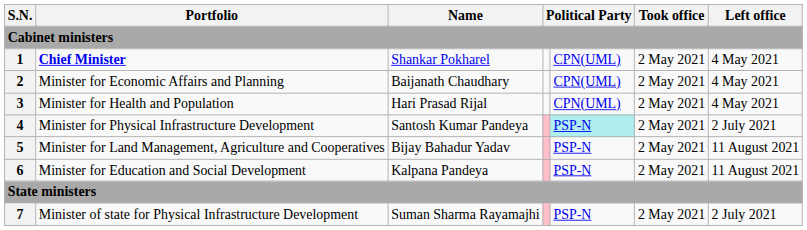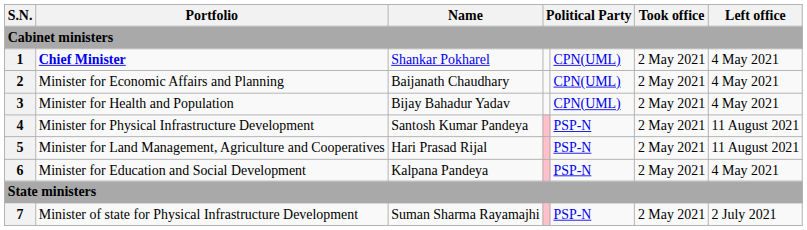Minister for Health and Population | Name: Hari Prasad Rijal -> Bijay Bahadur Yadav
Minister for Physical Infrastructure Development | column 5: paleturquoise background -> no background
Minister for Physical Infrastructure Development | Left office: 2 July 2021 -> 11 August 2021
Minister for Land Management, Agriculture and Cooperatives | Name: Bijay Bahadur Yadav -> Hari Prasad Rijal
Minister for Education and Social Development | Left office: 11 August 2021 -> 4 May 2021
